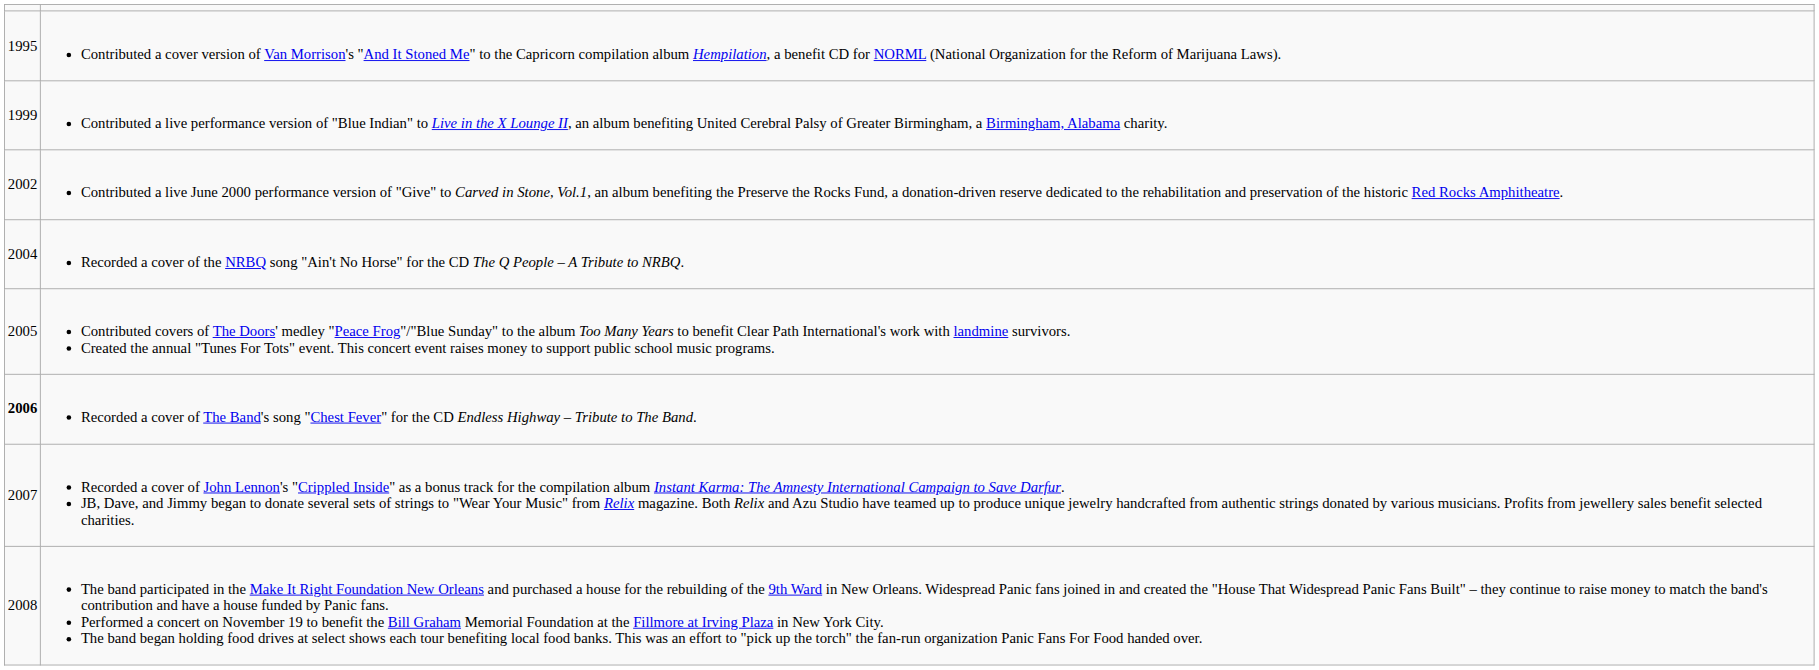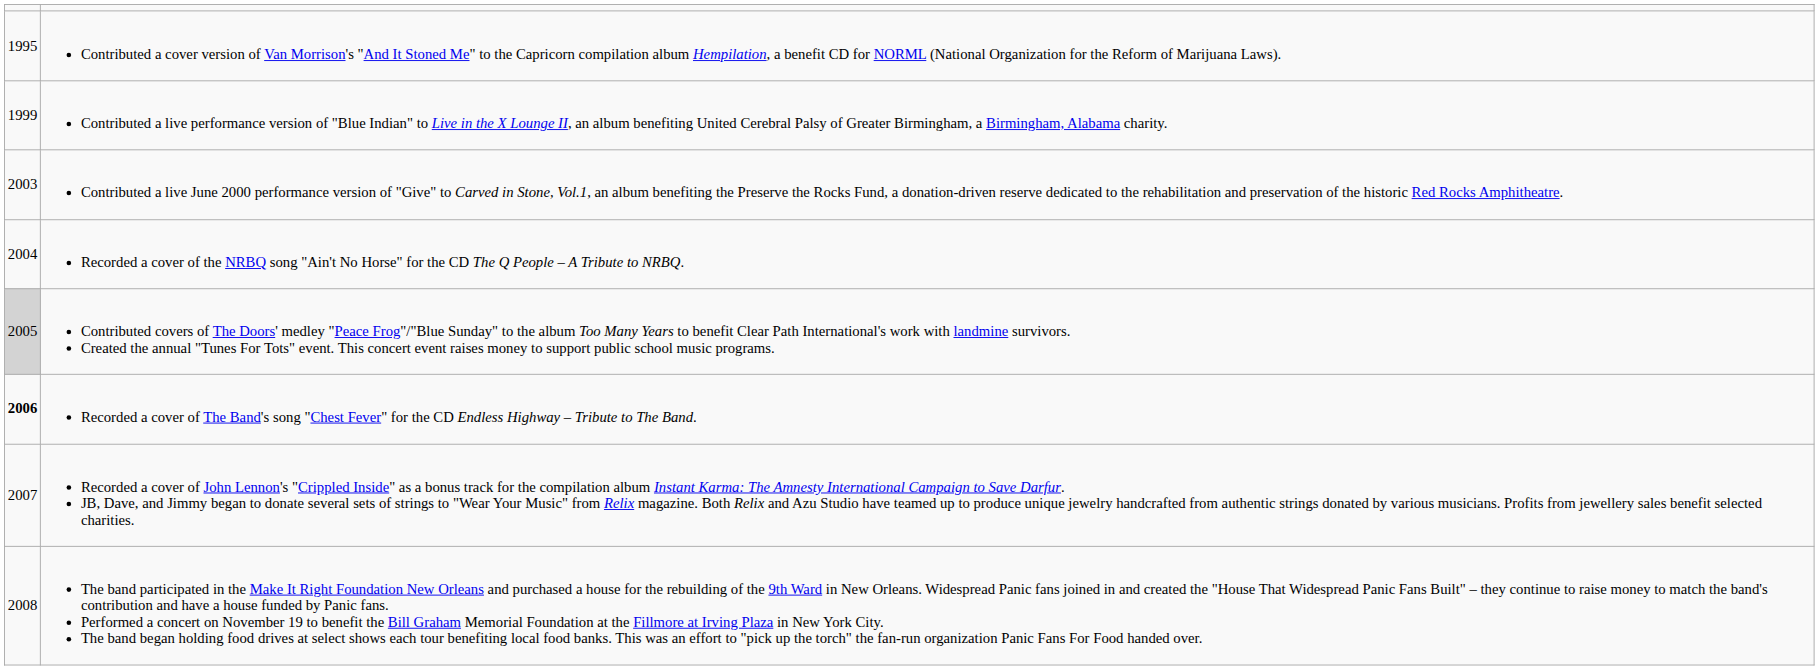row 4 | column 1: 2002 -> 2003
row 6 | column 1: no background -> lightgrey background
